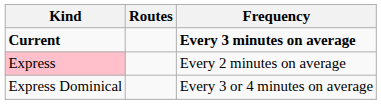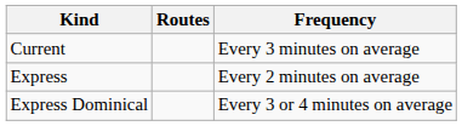row 2 | Kind: bold -> normal
row 2 | Frequency: bold -> normal
row 3 | Kind: pink background -> no background
